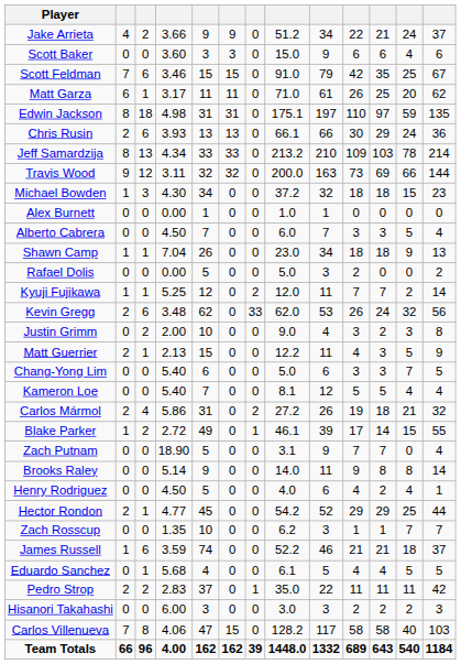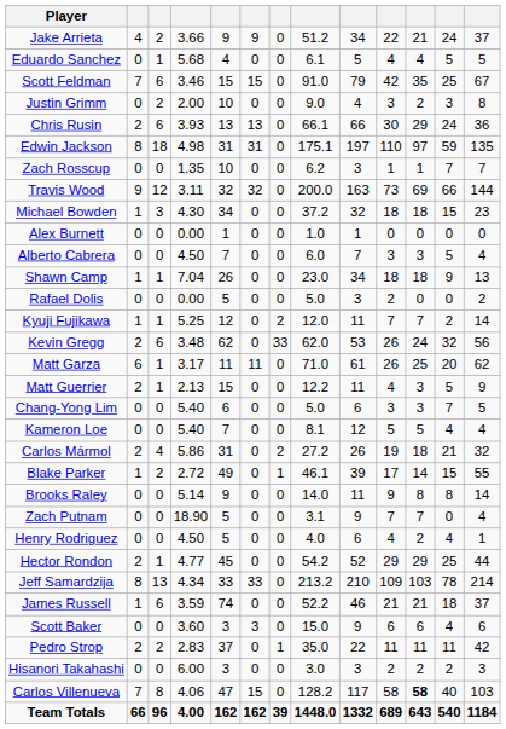rows swapped: Scott Baker <-> Eduardo Sanchez
rows swapped: Matt Garza <-> Justin Grimm
rows swapped: Edwin Jackson <-> Chris Rusin
rows swapped: Jeff Samardzija <-> Zach Rosscup
rows swapped: Zach Putnam <-> Brooks Raley
Carlos Villenueva | column 11: normal -> bold
